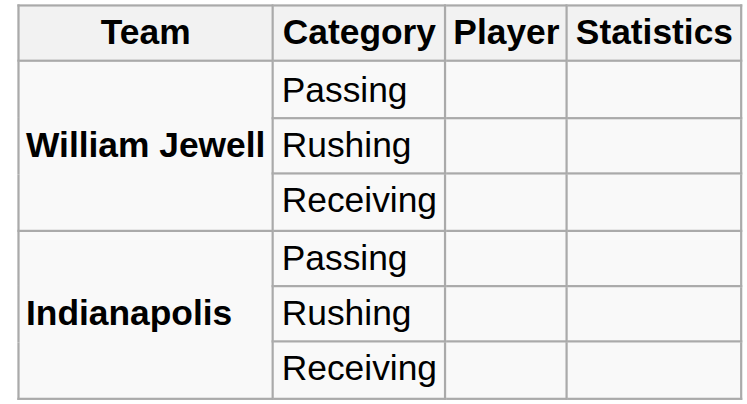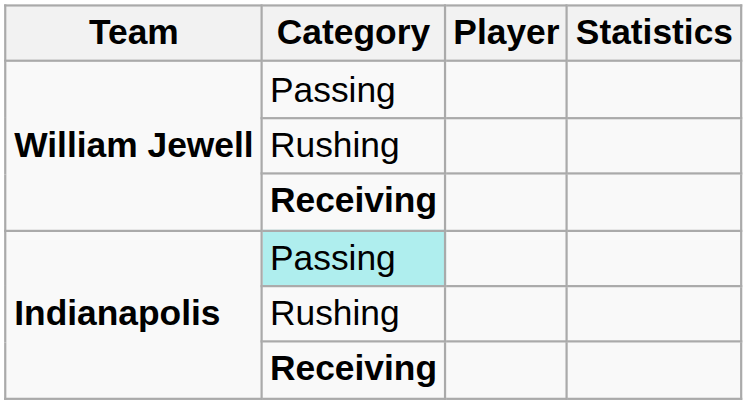William Jewell / Receiving | Category: normal -> bold
Indianapolis / Passing | Category: no background -> paleturquoise background
Indianapolis / Receiving | Category: normal -> bold
